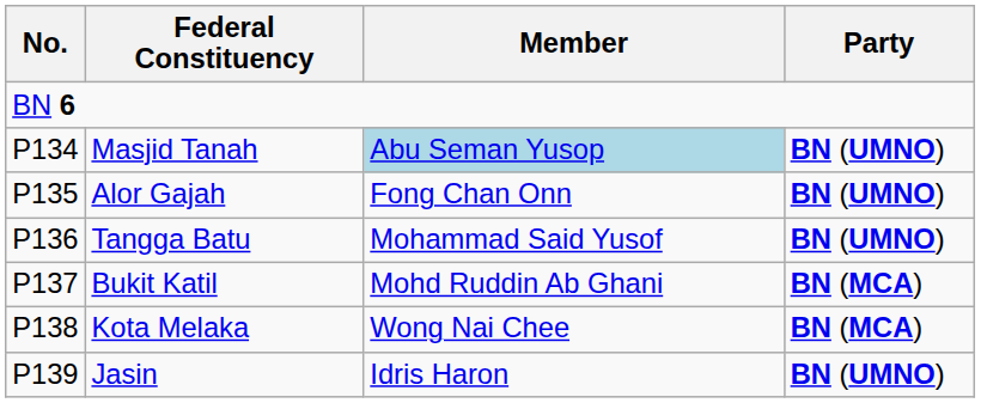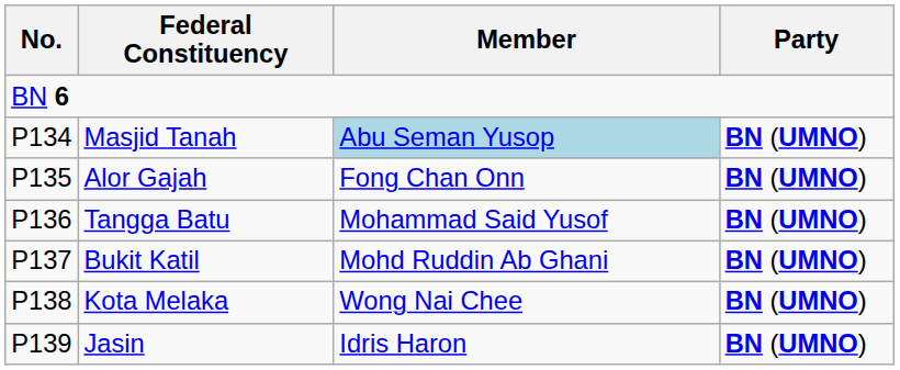Bukit Katil | Party: BN (MCA) -> BN (UMNO)
Kota Melaka | Party: BN (MCA) -> BN (UMNO)
